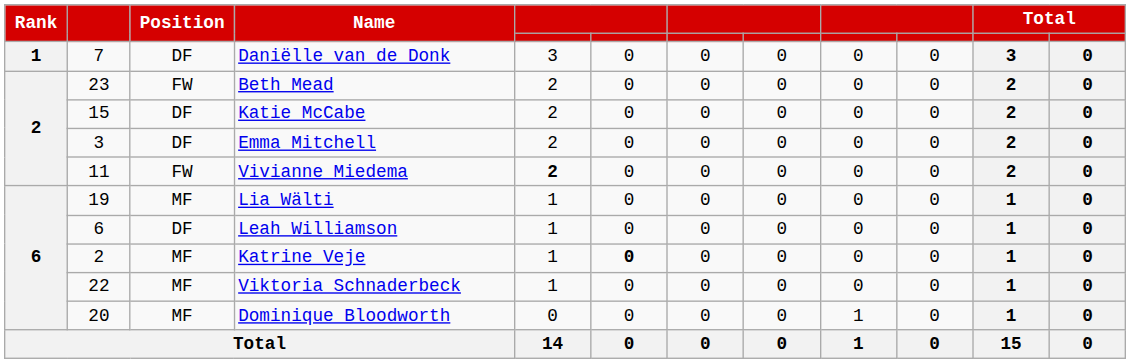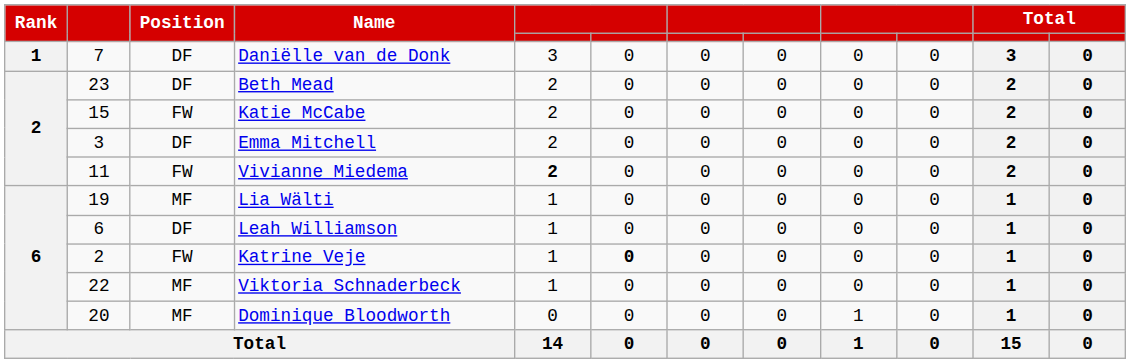Beth Mead | Position: FW -> DF
Katie McCabe | Position: DF -> FW
Katrine Veje | Position: MF -> FW
